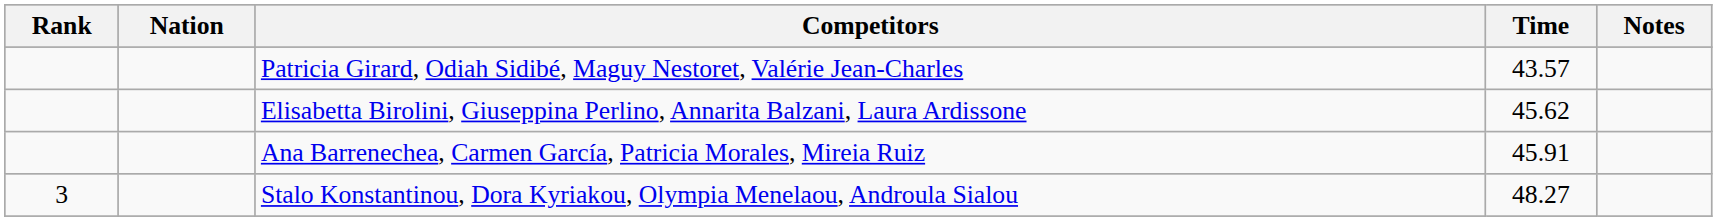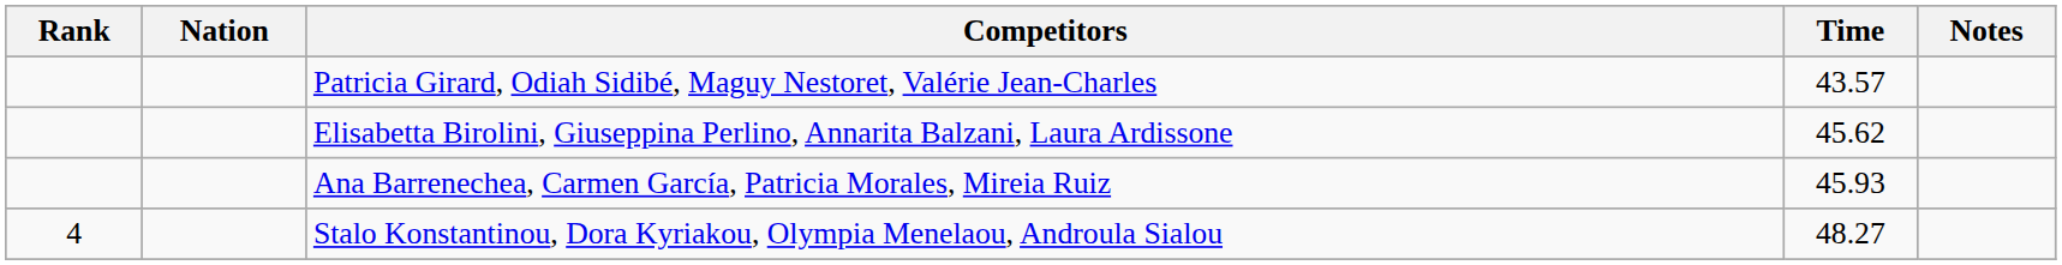row 4 | Time: 45.91 -> 45.93
row 5 | Rank: 3 -> 4
